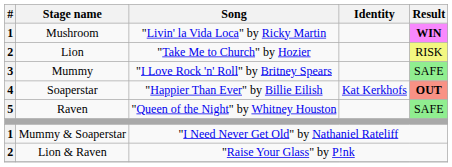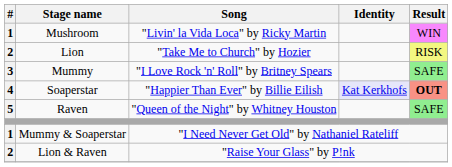Mushroom | Result: bold -> normal
Soaperstar | Identity: no background -> lavender background
